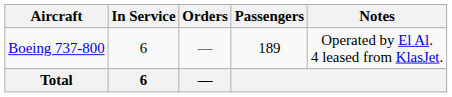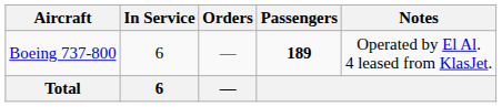Boeing 737-800 | Passengers: normal -> bold
